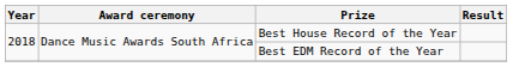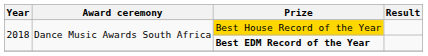Best House Record of the Year | Prize: no background -> gold background
Best EDM Record of the Year | Prize: normal -> bold
